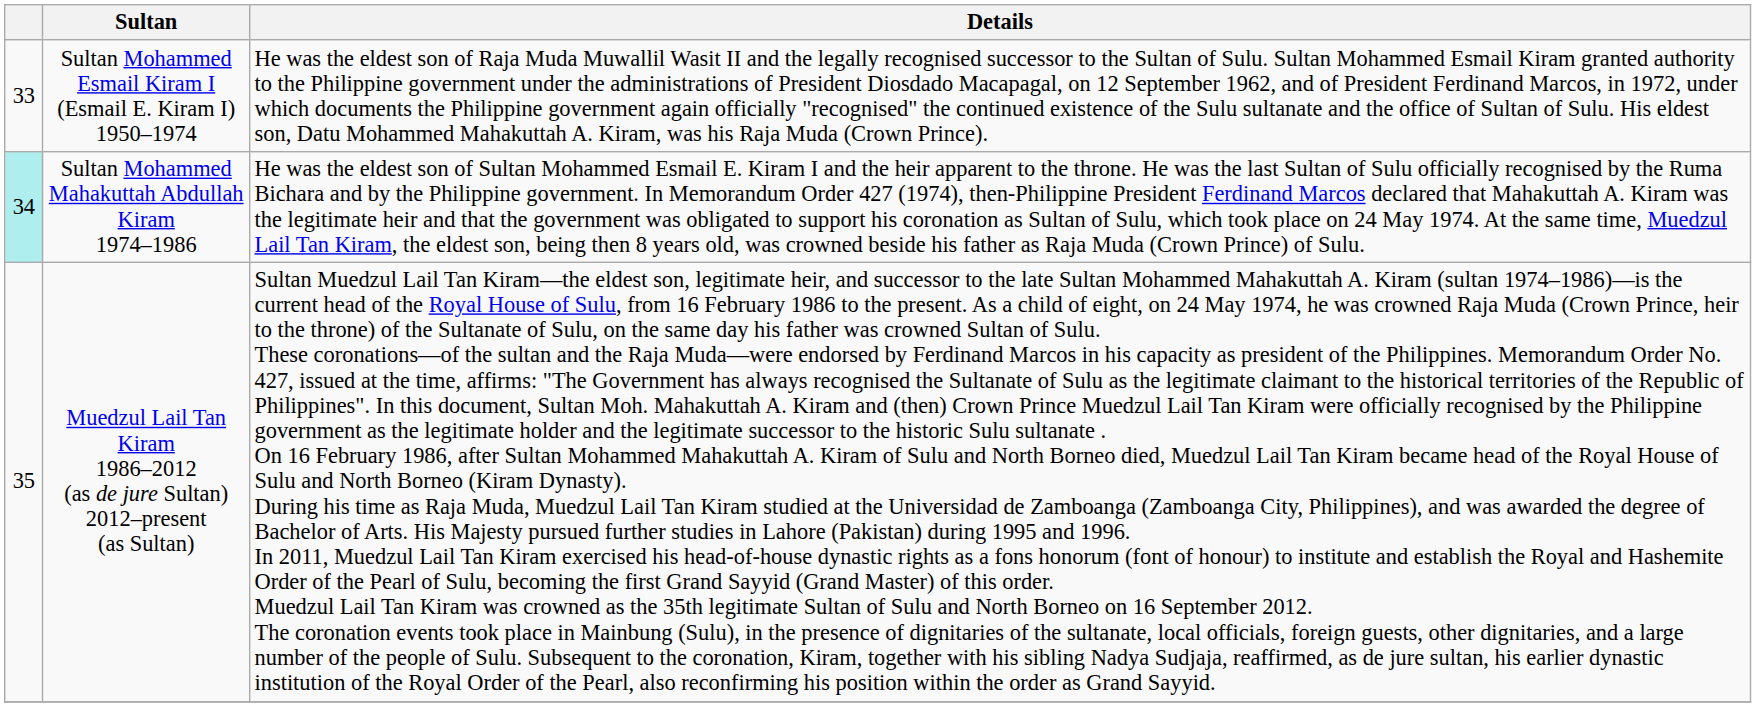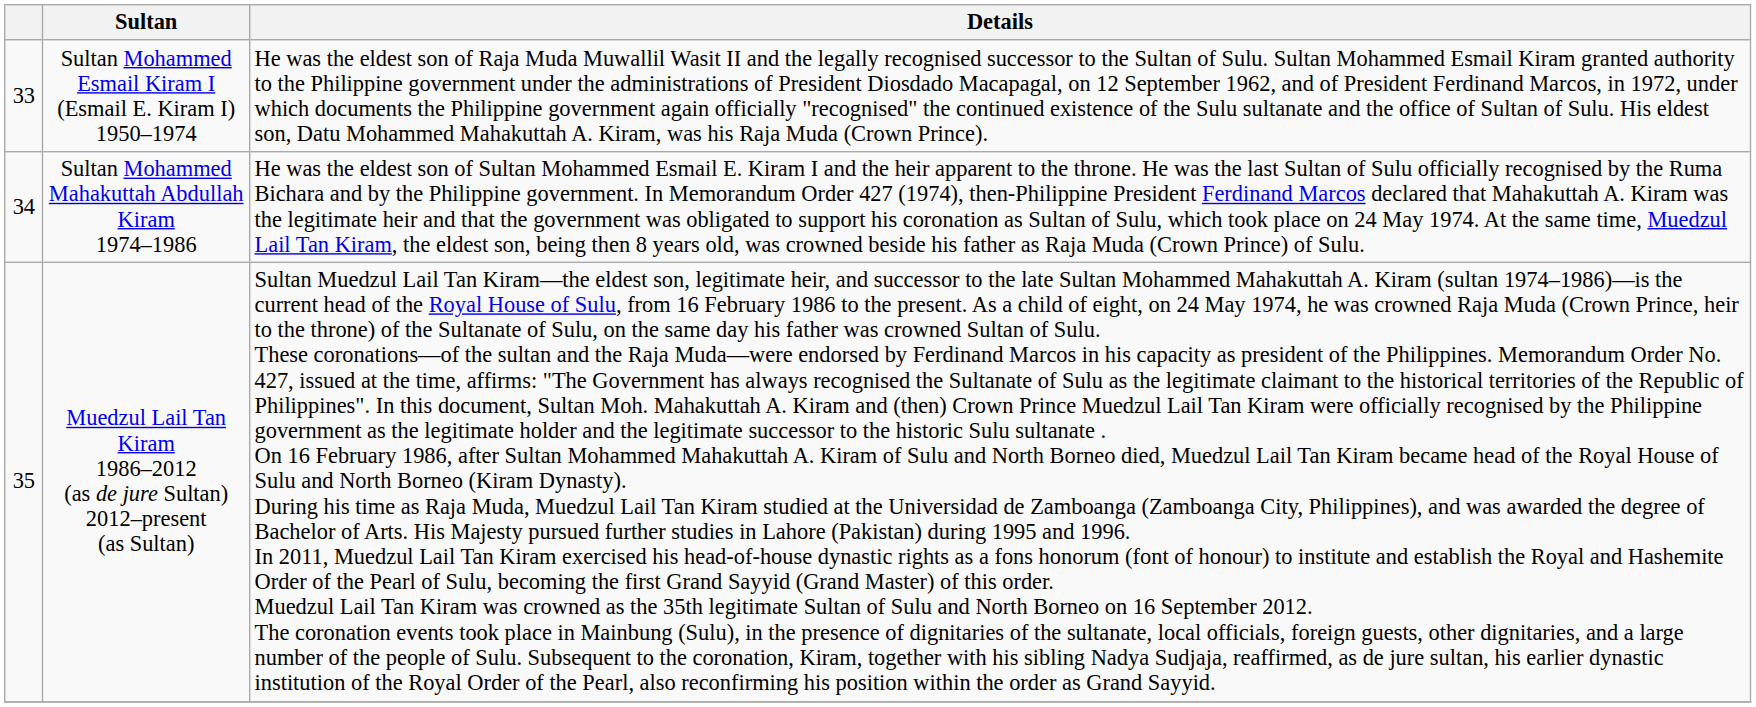Sultan Mohammed Mahakuttah Abdullah Kiram 1974–1986 | column 1: paleturquoise background -> no background
